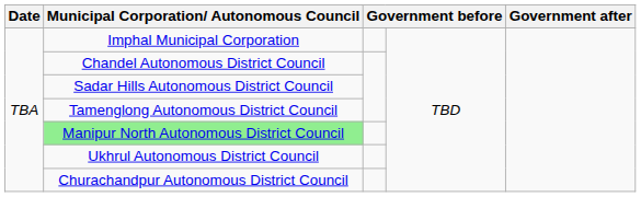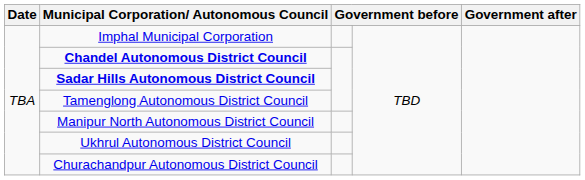Chandel Autonomous District Council | Municipal Corporation/ Autonomous Council: normal -> bold
Sadar Hills Autonomous District Council | Municipal Corporation/ Autonomous Council: normal -> bold
Manipur North Autonomous District Council | Municipal Corporation/ Autonomous Council: lightgreen background -> no background
